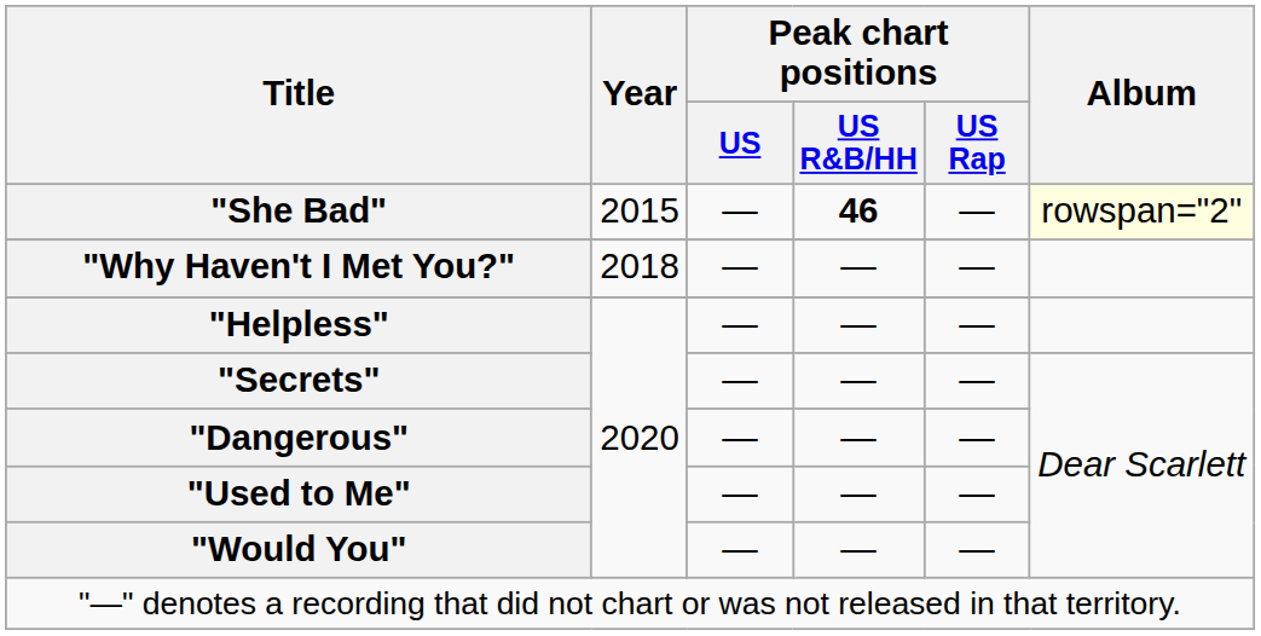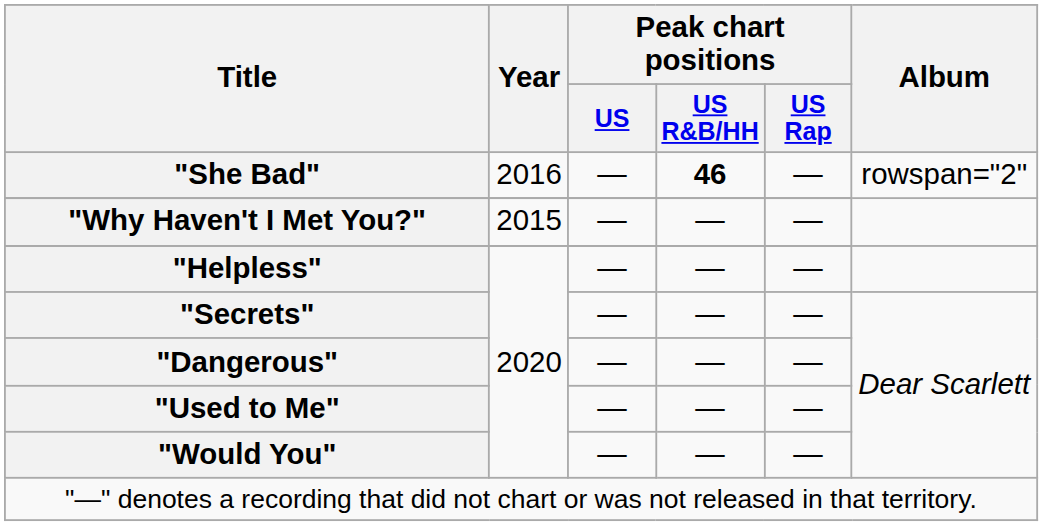"She Bad" | Year: 2015 -> 2016
"She Bad" | Album: lightyellow background -> no background
"Why Haven't I Met You?" | Year: 2018 -> 2015
